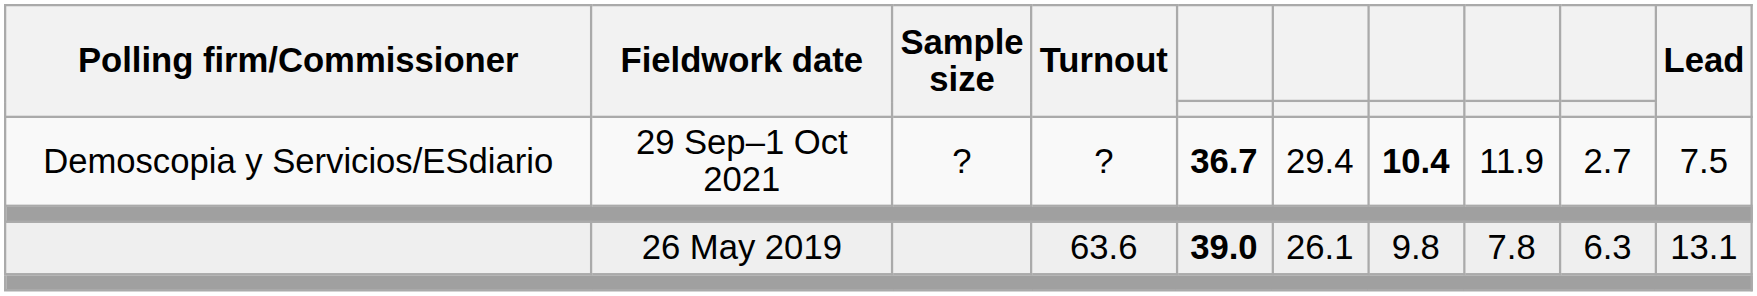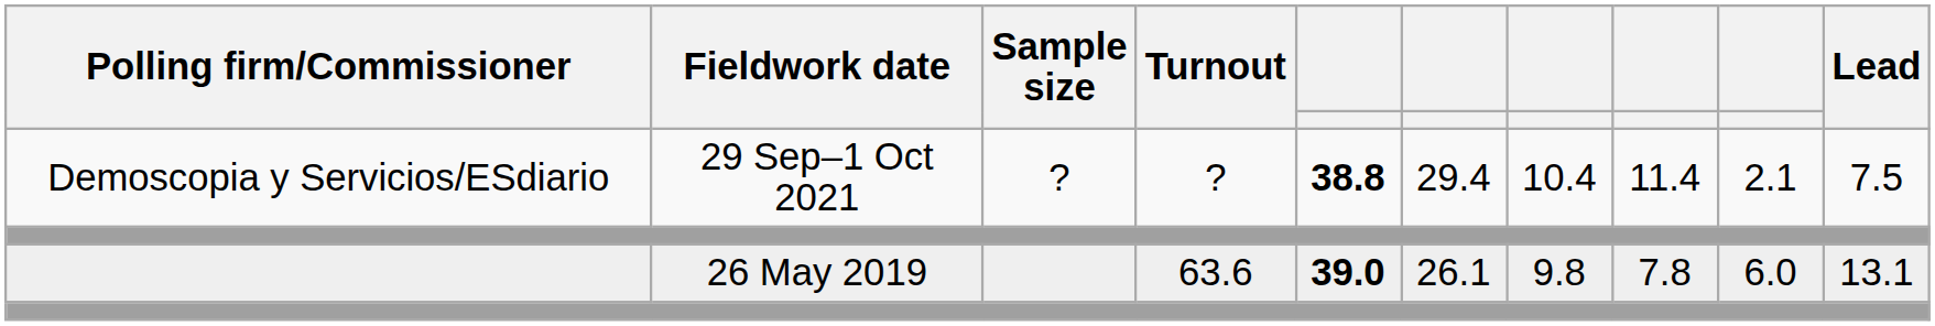29 Sep–1 Oct 2021 | column 5: 36.7 -> 38.8
29 Sep–1 Oct 2021 | column 7: bold -> normal
29 Sep–1 Oct 2021 | column 8: 11.9 -> 11.4
29 Sep–1 Oct 2021 | column 9: 2.7 -> 2.1
26 May 2019 | column 9: 6.3 -> 6.0
